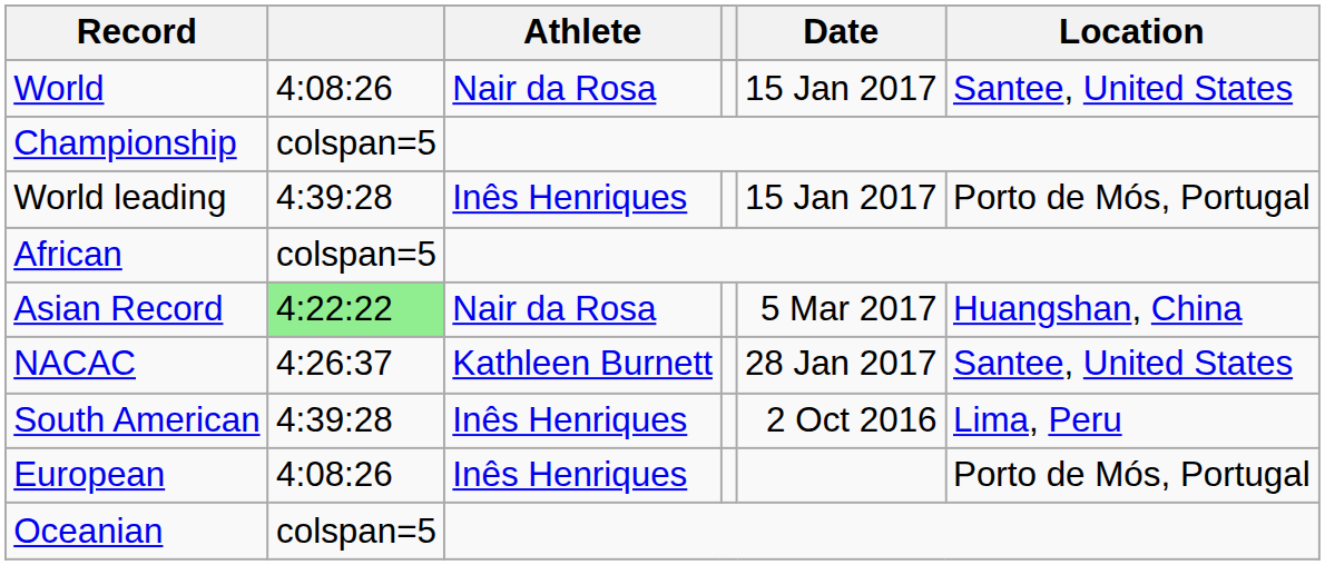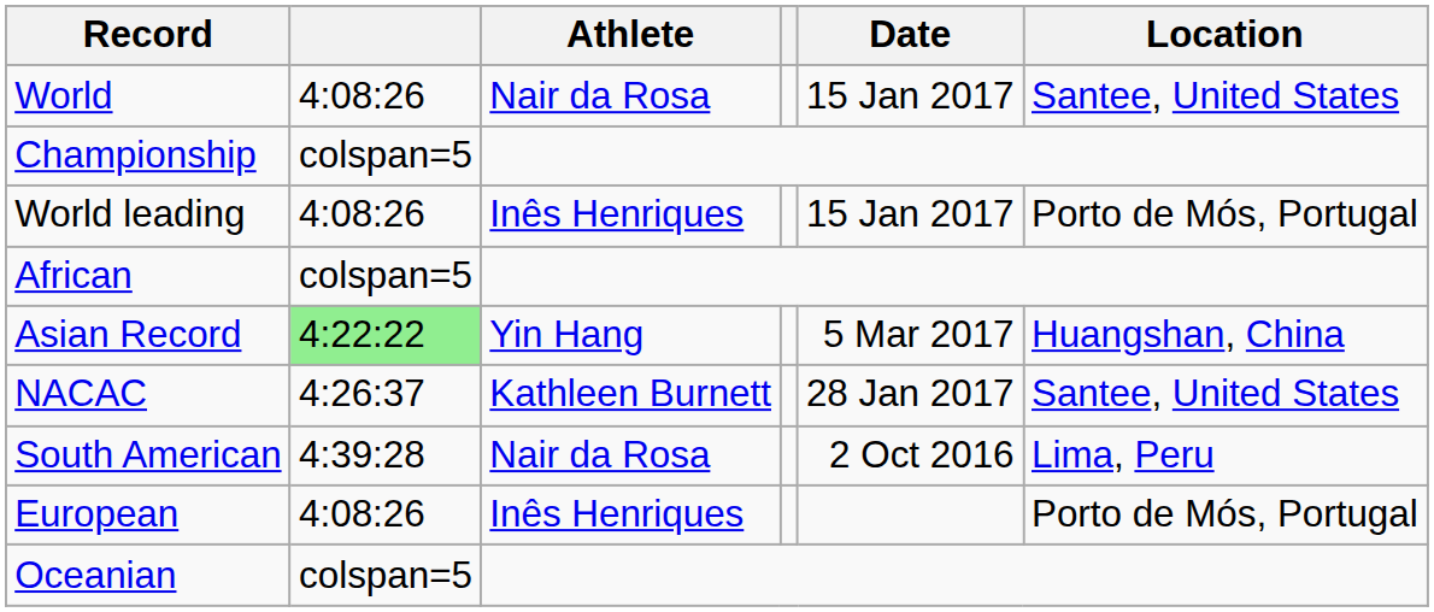World leading | column 2: 4:39:28 -> 4:08:26
Asian Record | Athlete: Nair da Rosa -> Yin Hang
South American | Athlete: Inês Henriques -> Nair da Rosa
